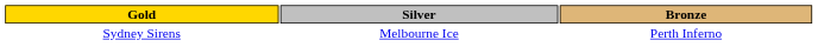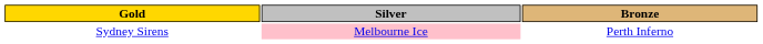Sydney Sirens | Silver: no background -> pink background
